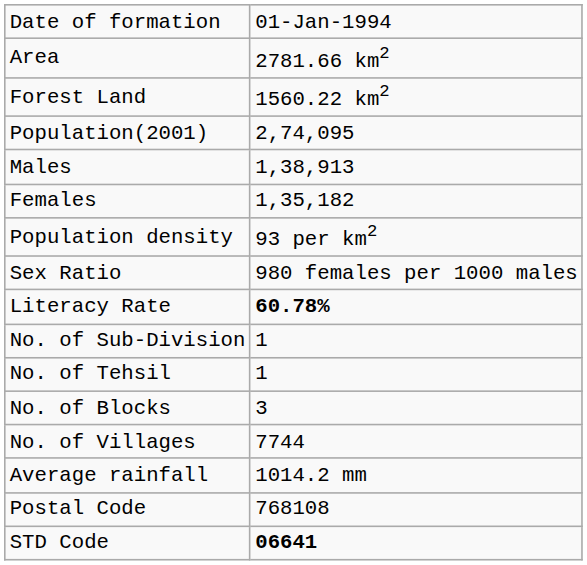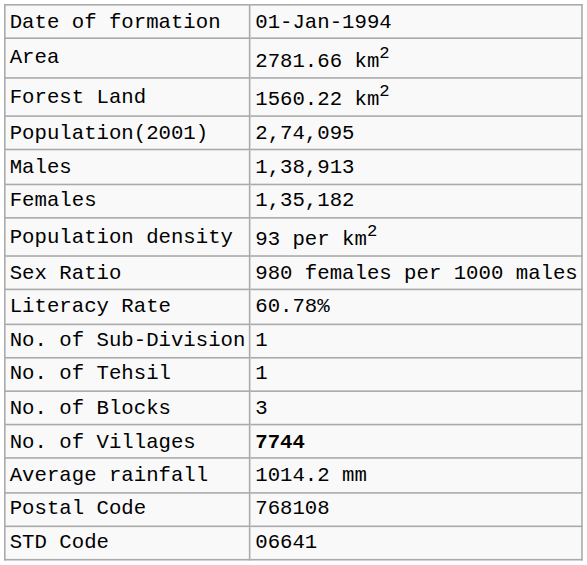Literacy Rate | column 2: bold -> normal
No. of Villages | column 2: normal -> bold
STD Code | column 2: bold -> normal
